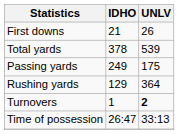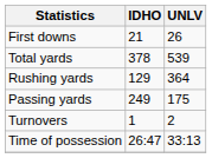rows swapped: Rushing yards <-> Passing yards
Turnovers | UNLV: bold -> normal
